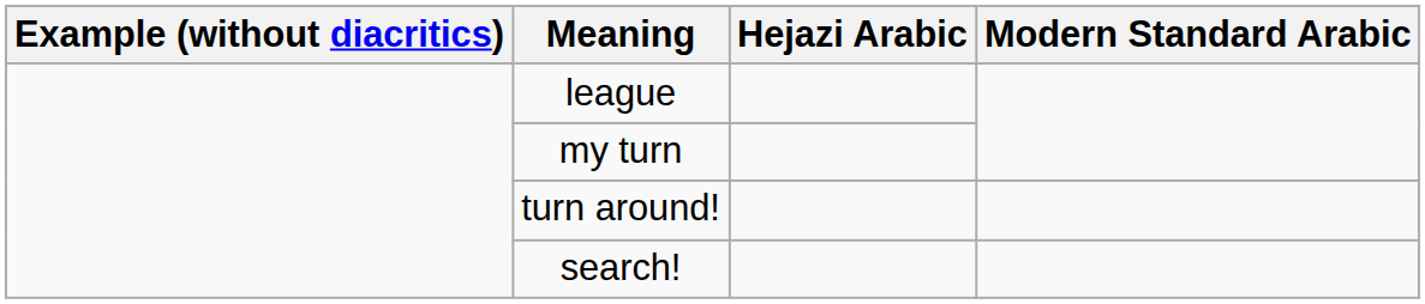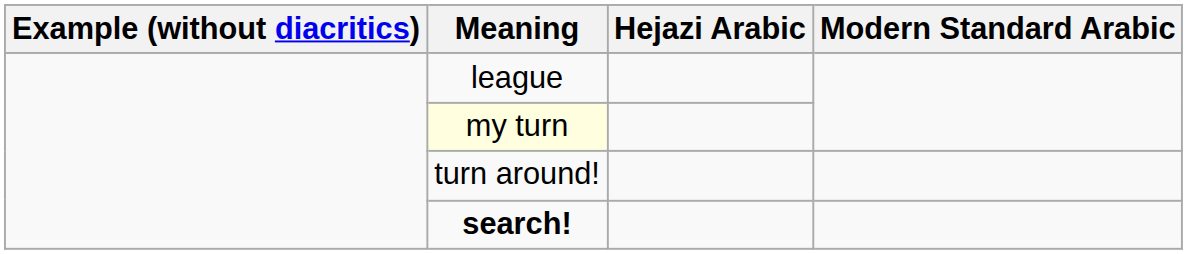my turn | Meaning: no background -> lightyellow background
search! | Meaning: normal -> bold
